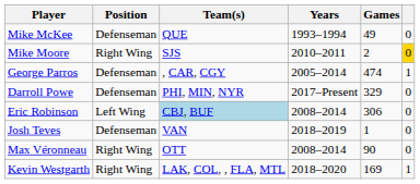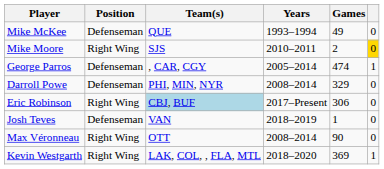Darroll Powe | Years: 2017–Present -> 2008–2014
Eric Robinson | Position: Left Wing -> Right Wing
Eric Robinson | Years: 2008–2014 -> 2017–Present
Kevin Westgarth | Games: 169 -> 369
